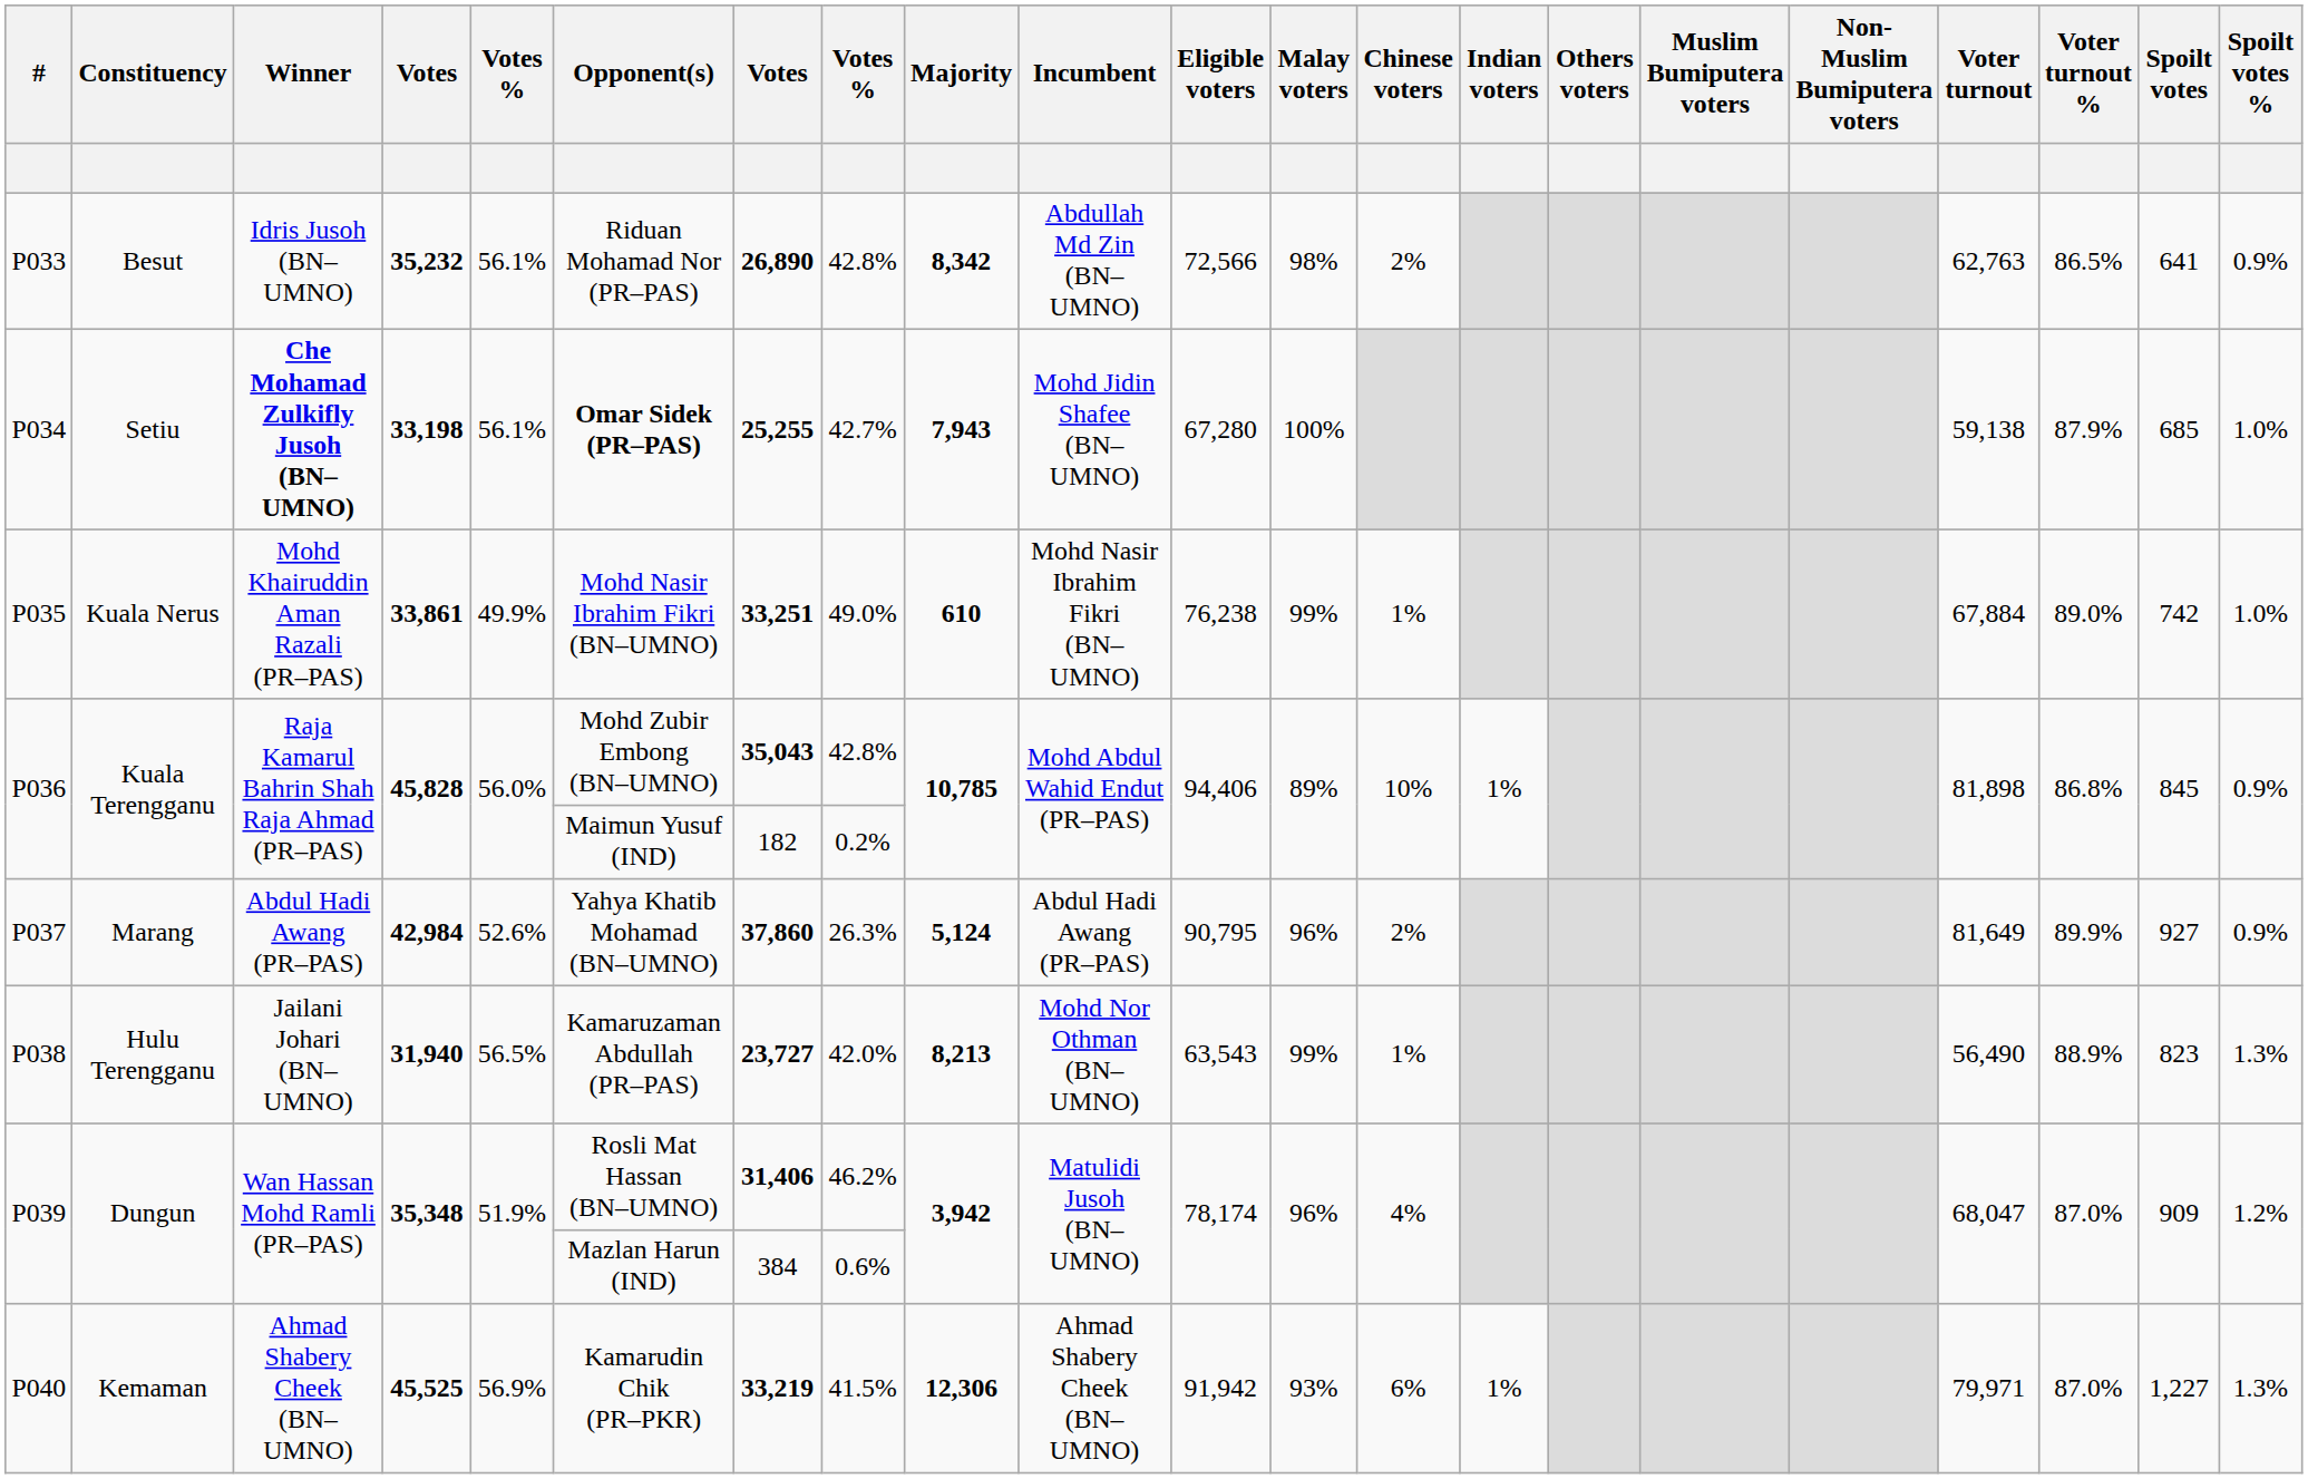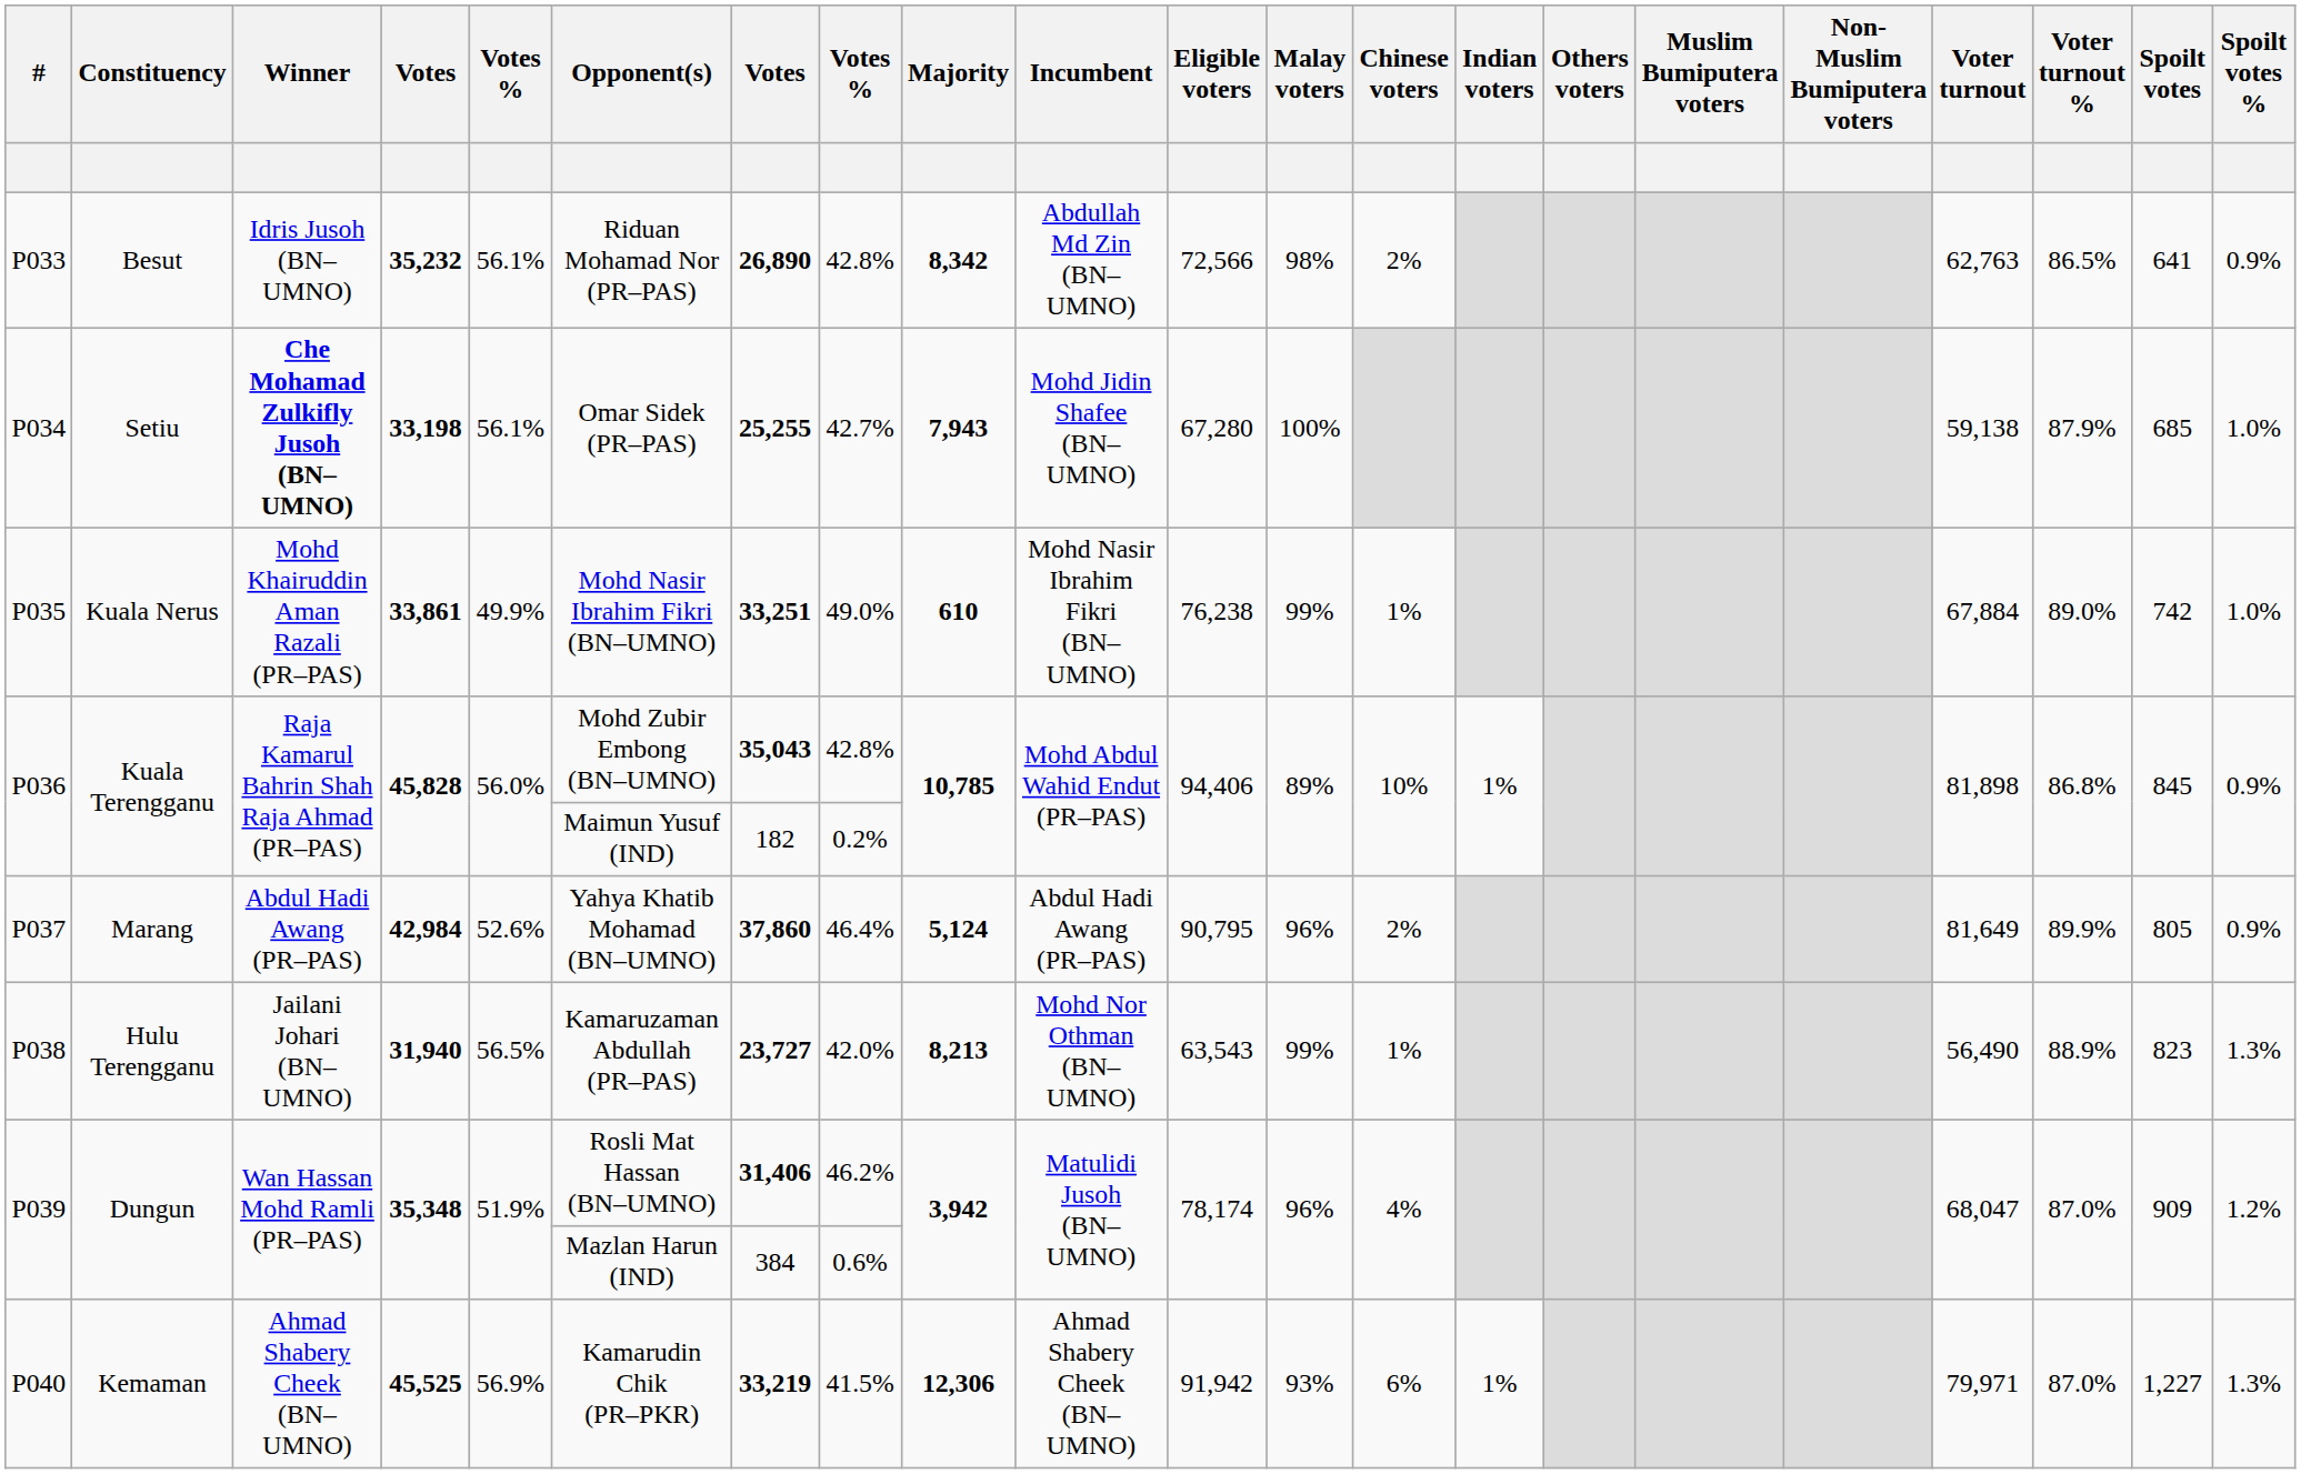P034 | Opponent(s): bold -> normal
P037 | column 8: 26.3% -> 46.4%
P037 | Spoilt votes: 927 -> 805
